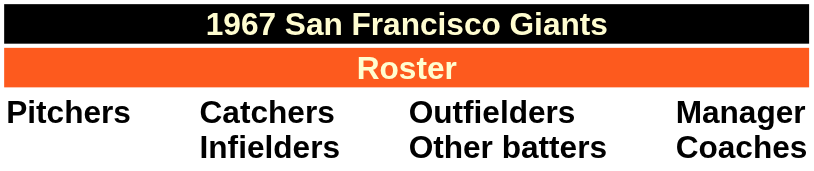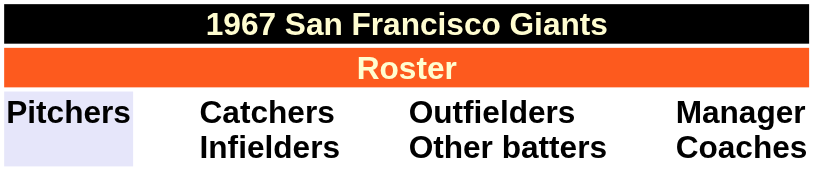Pitchers | column 1: no background -> lavender background
